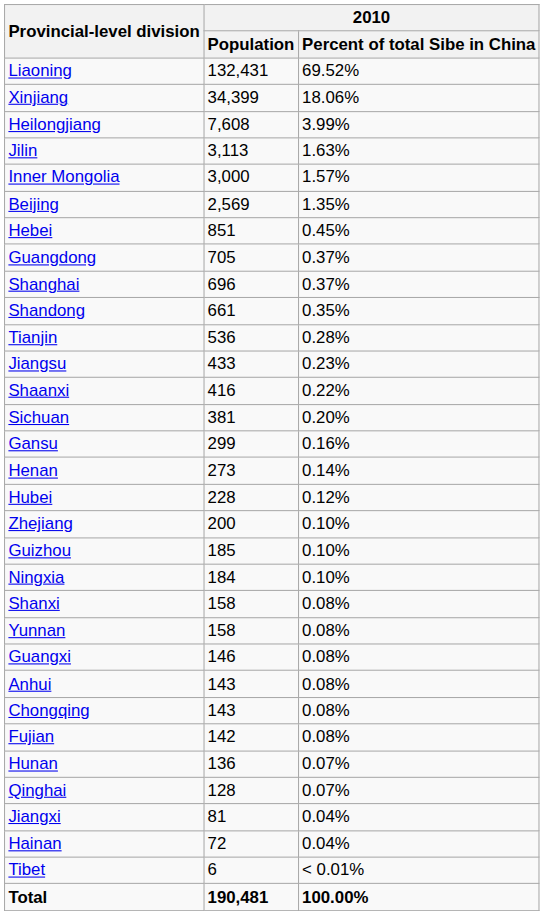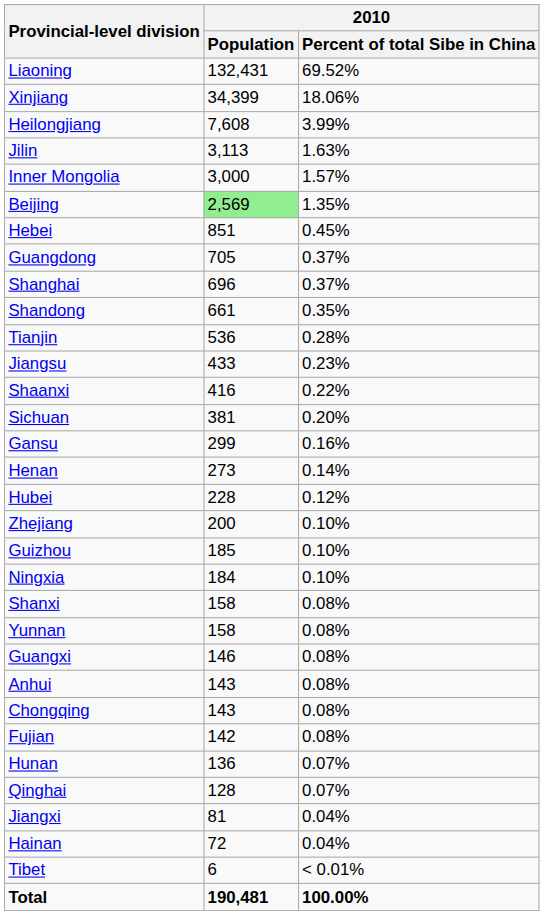Beijing | 2010 / Population: no background -> lightgreen background
